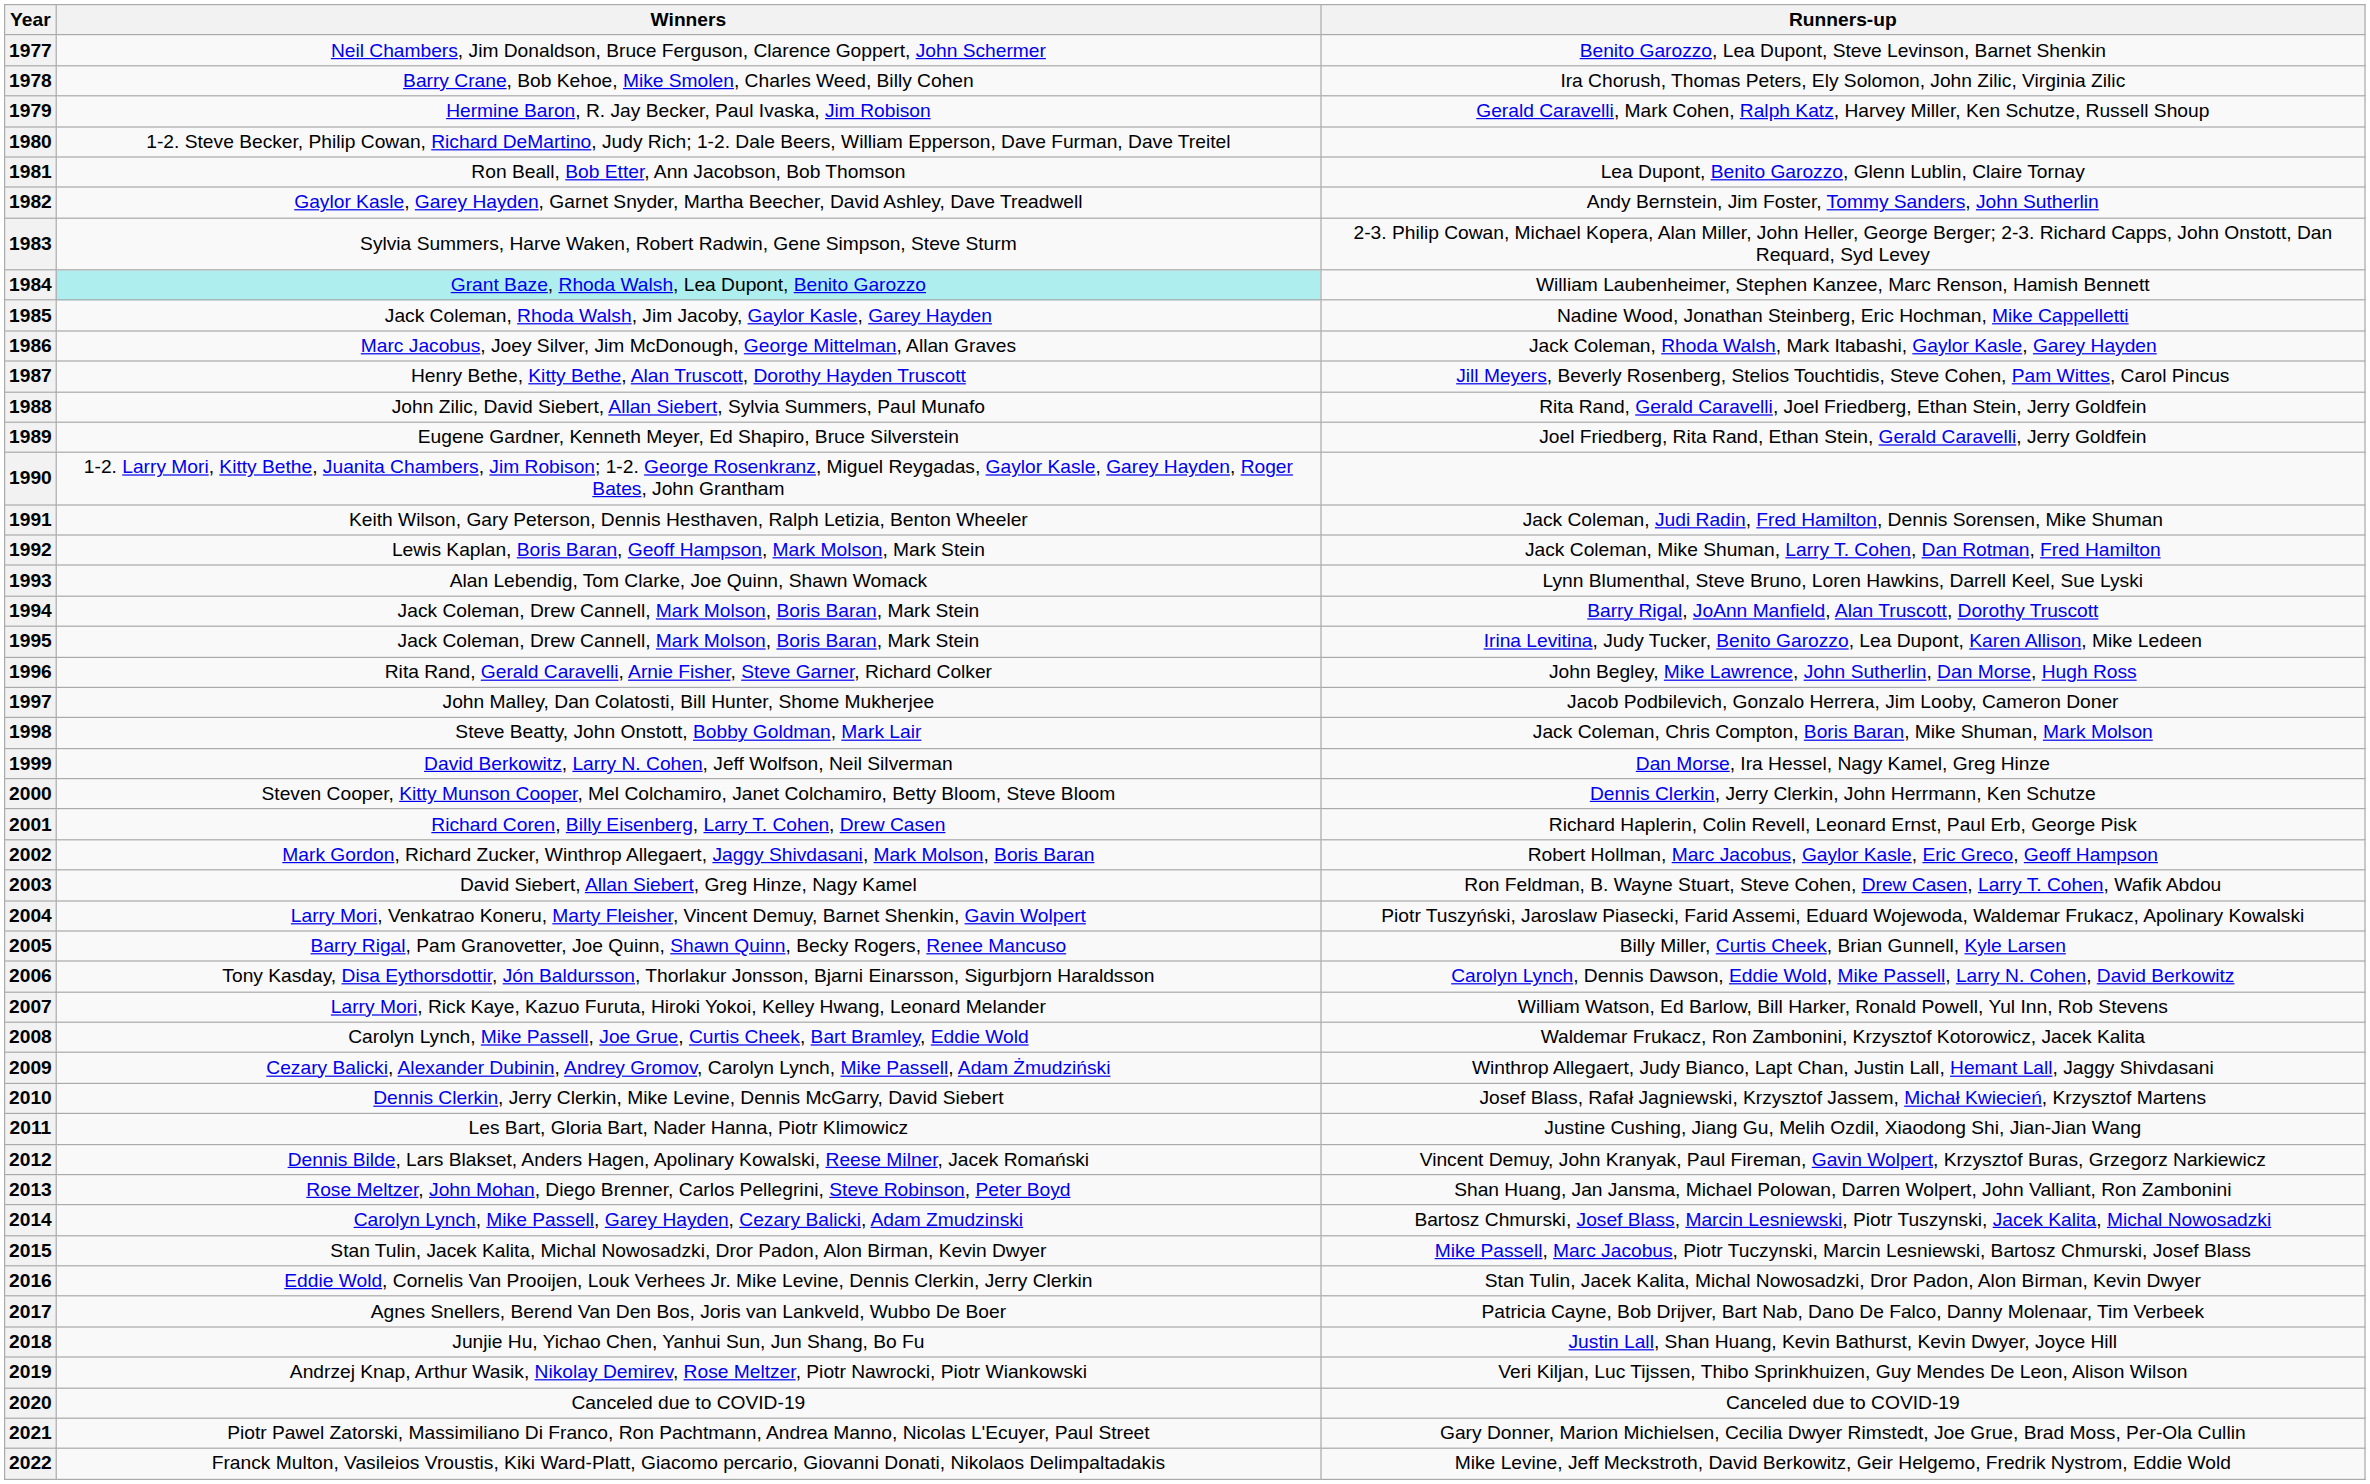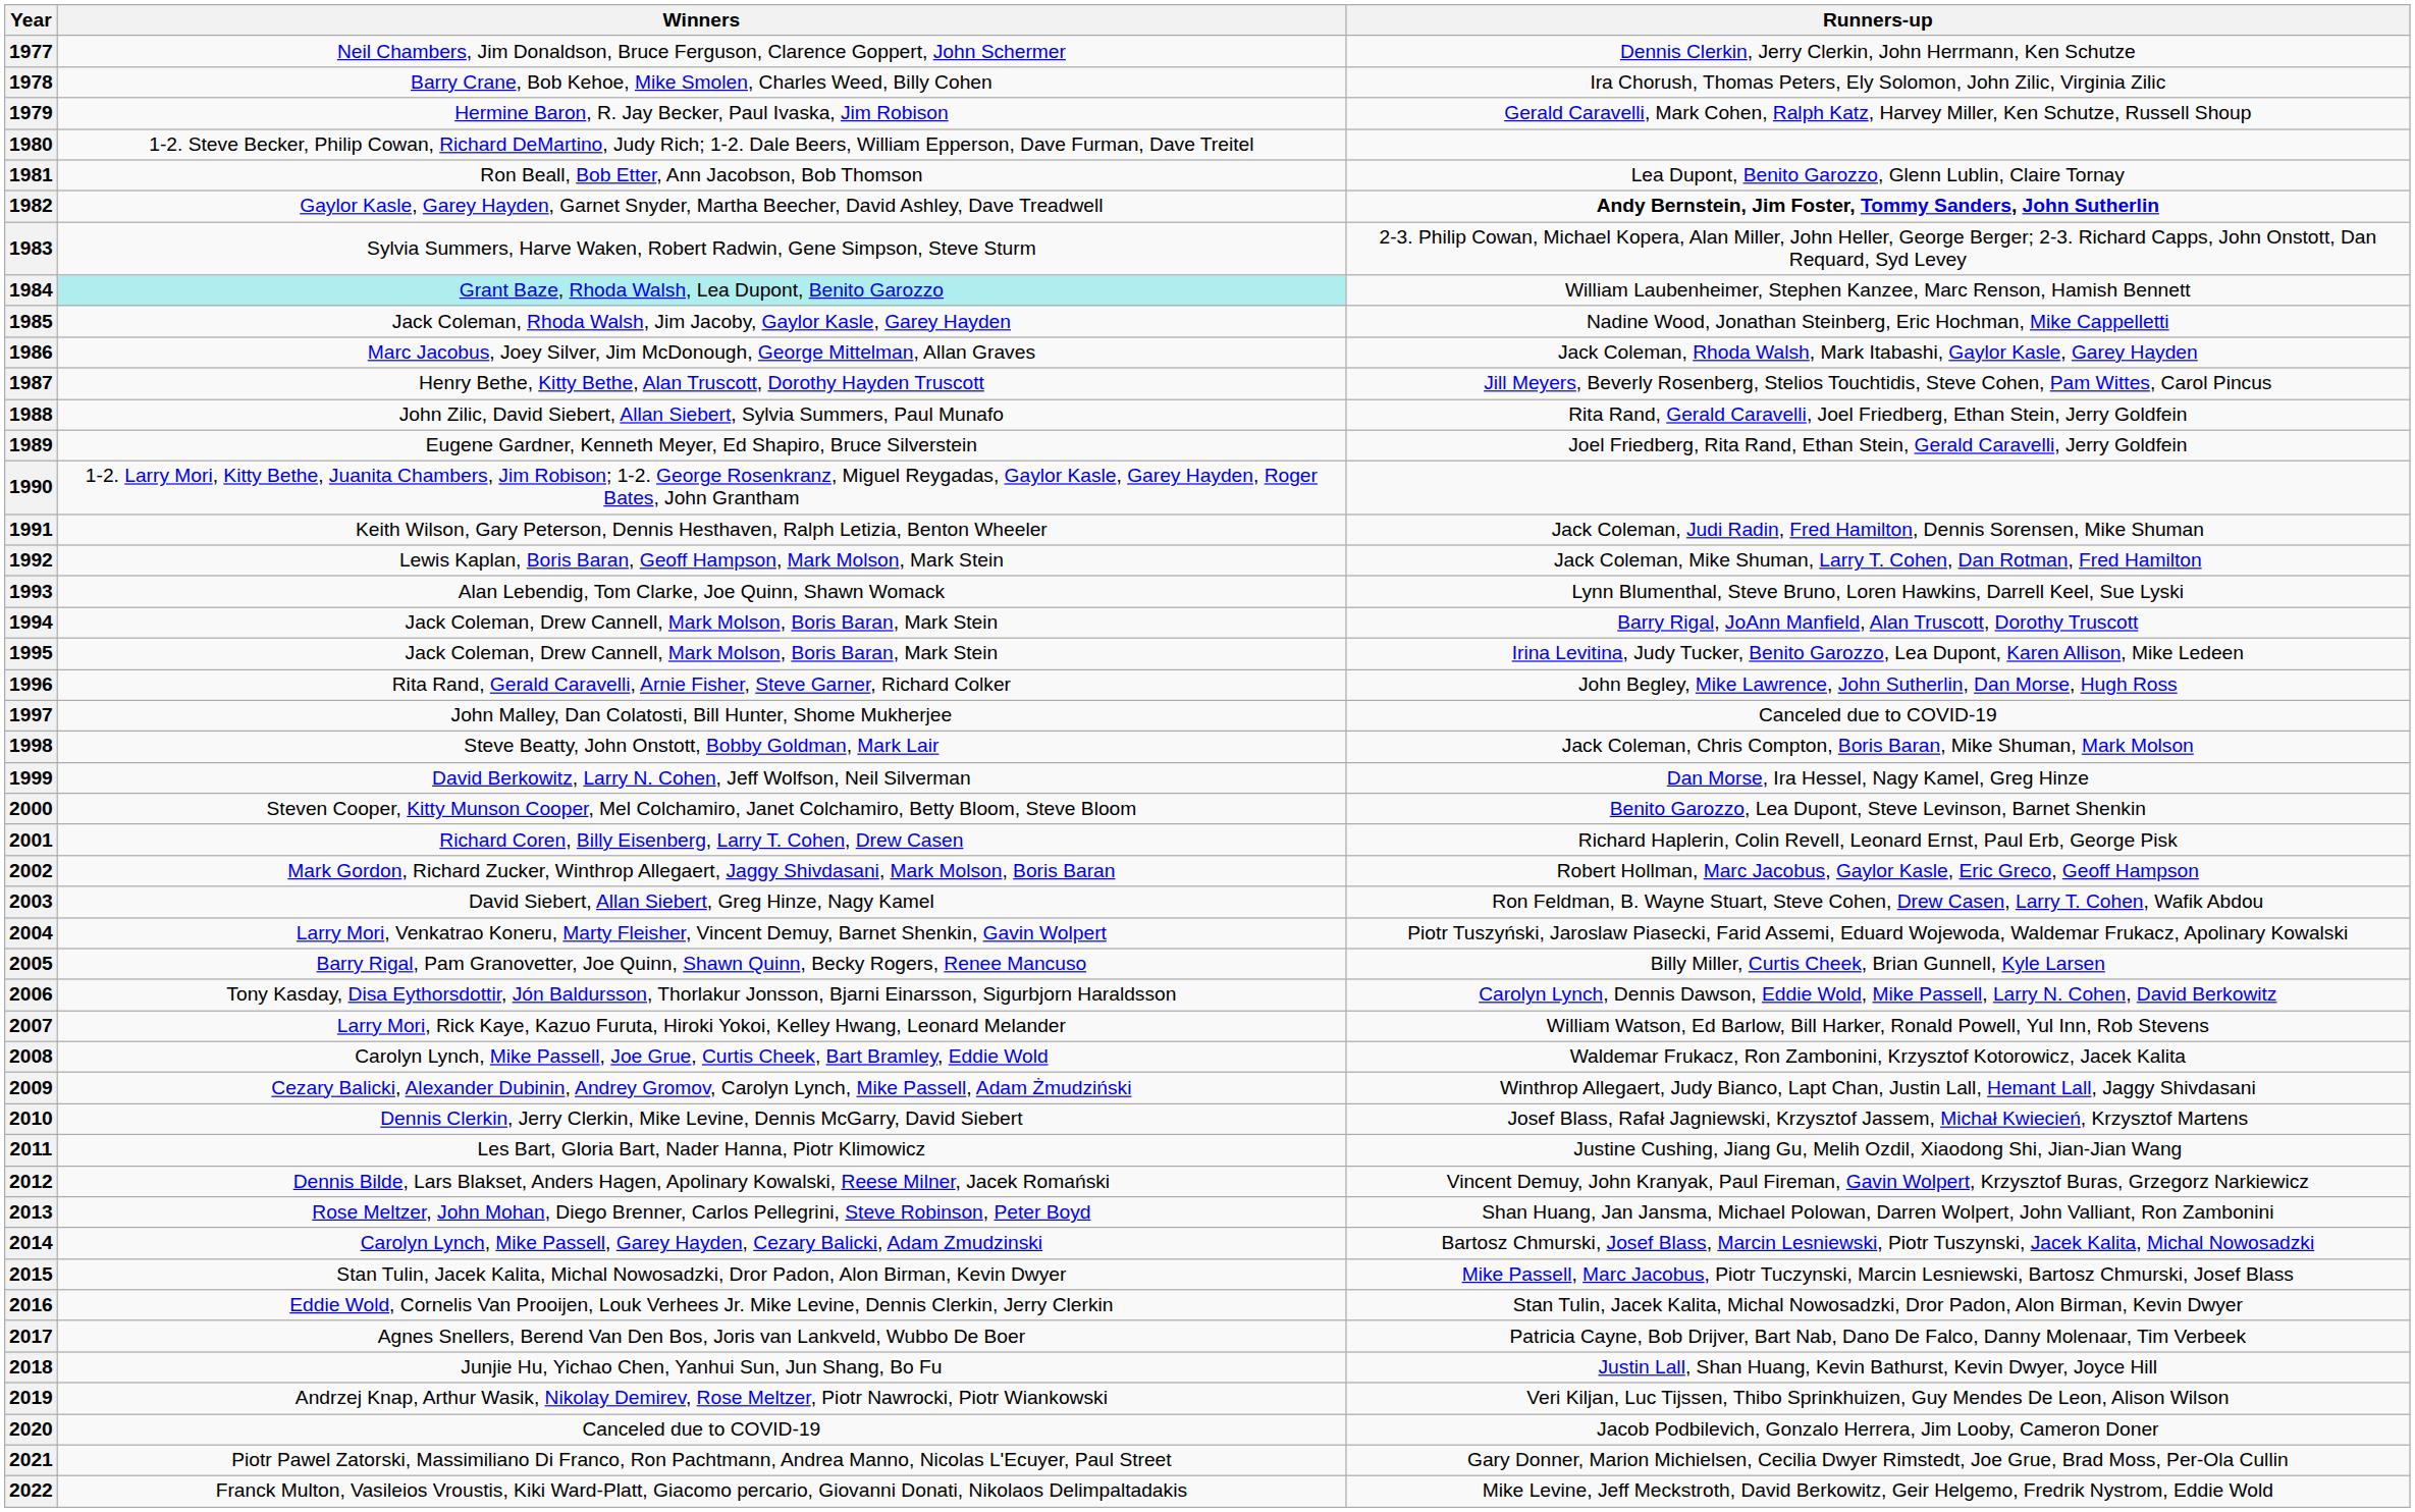1977 | Runners-up: Benito Garozzo, Lea Dupont, Steve Levinson, Barnet Shenkin -> Dennis Clerkin, Jerry Clerkin, John Herrmann, Ken Schutze
1982 | Runners-up: normal -> bold
1997 | Runners-up: Jacob Podbilevich, Gonzalo Herrera, Jim Looby, Cameron Doner -> Canceled due to COVID-19
2000 | Runners-up: Dennis Clerkin, Jerry Clerkin, John Herrmann, Ken Schutze -> Benito Garozzo, Lea Dupont, Steve Levinson, Barnet Shenkin
2020 | Runners-up: Canceled due to COVID-19 -> Jacob Podbilevich, Gonzalo Herrera, Jim Looby, Cameron Doner
